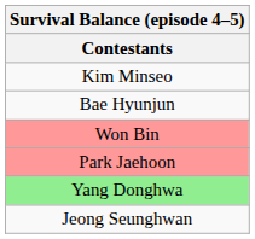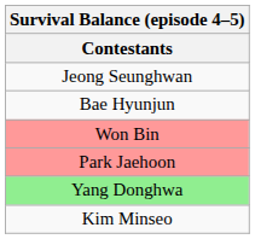row 3 | column 1: Kim Minseo -> Jeong Seunghwan
row 8 | column 1: Jeong Seunghwan -> Kim Minseo
